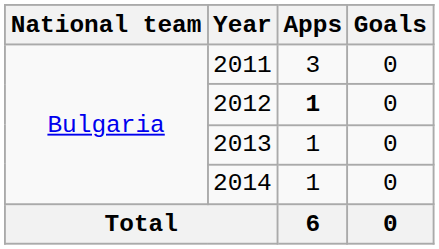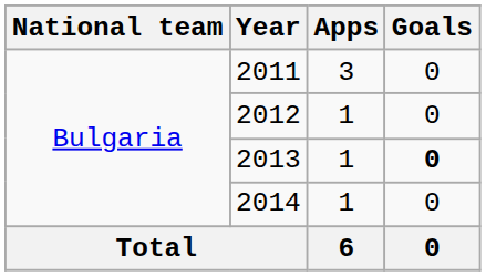2012 | Apps: bold -> normal
2013 | Goals: normal -> bold
